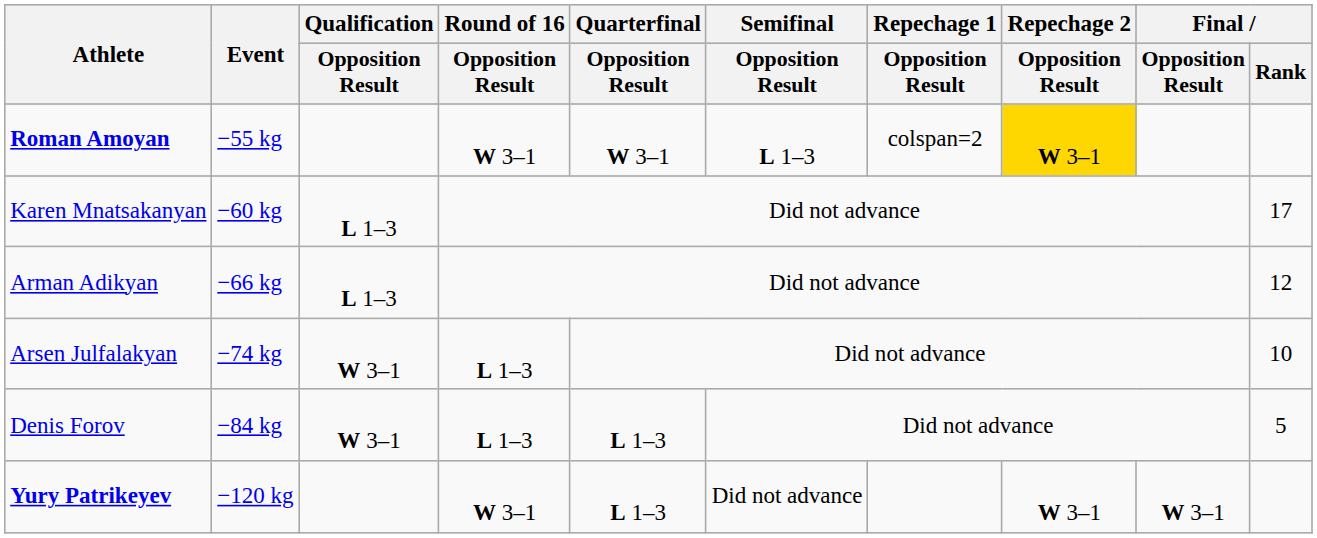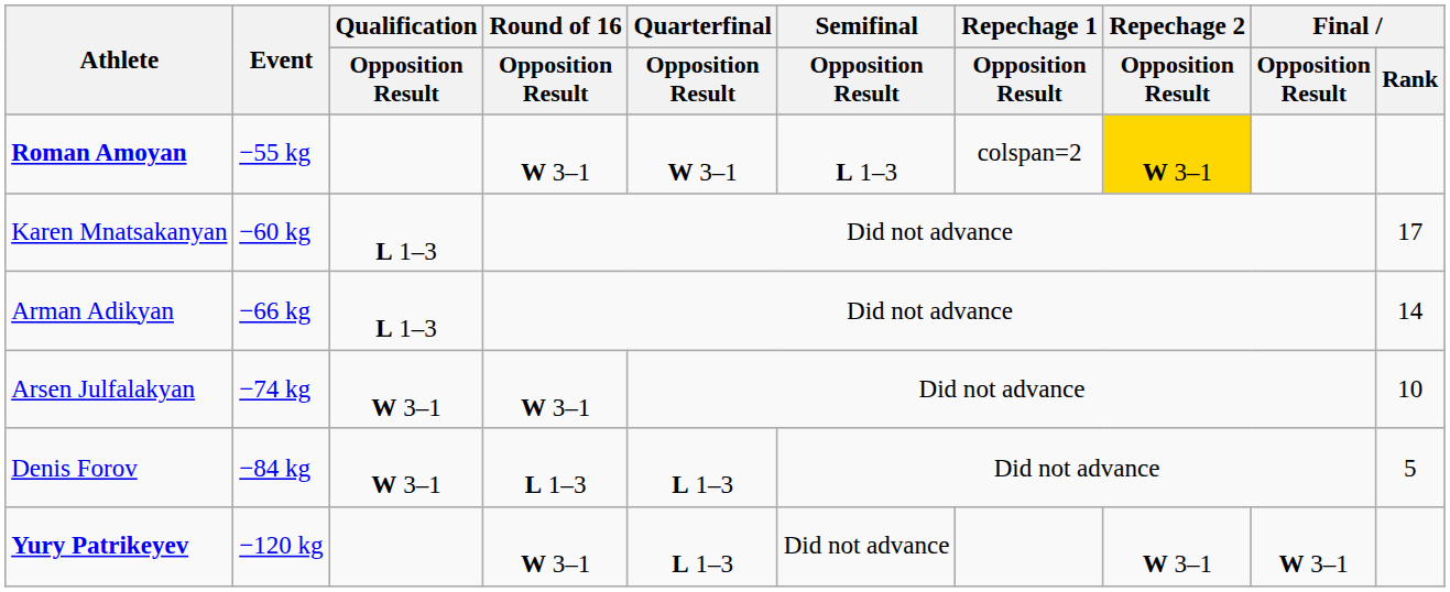Arman Adikyan | Final / Rank: 12 -> 14
Arsen Julfalakyan | Round of 16 / Opposition Result: L 1–3 -> W 3–1
